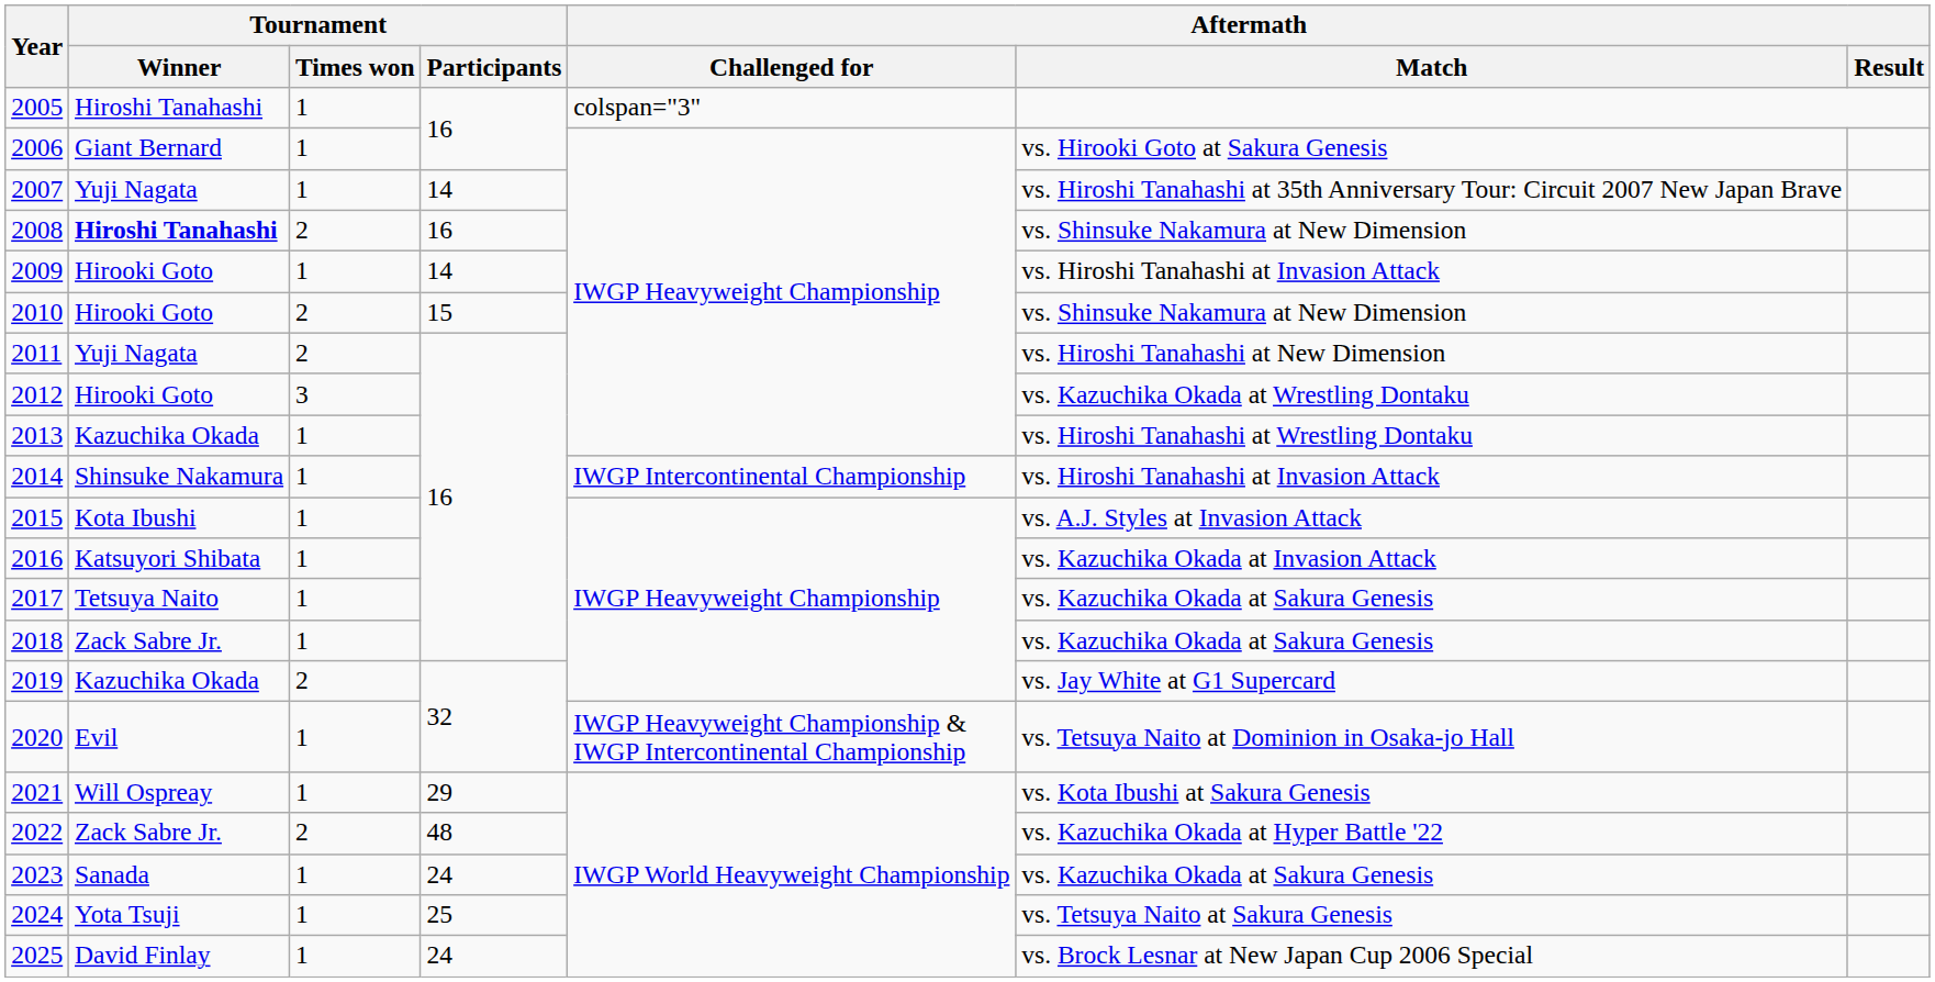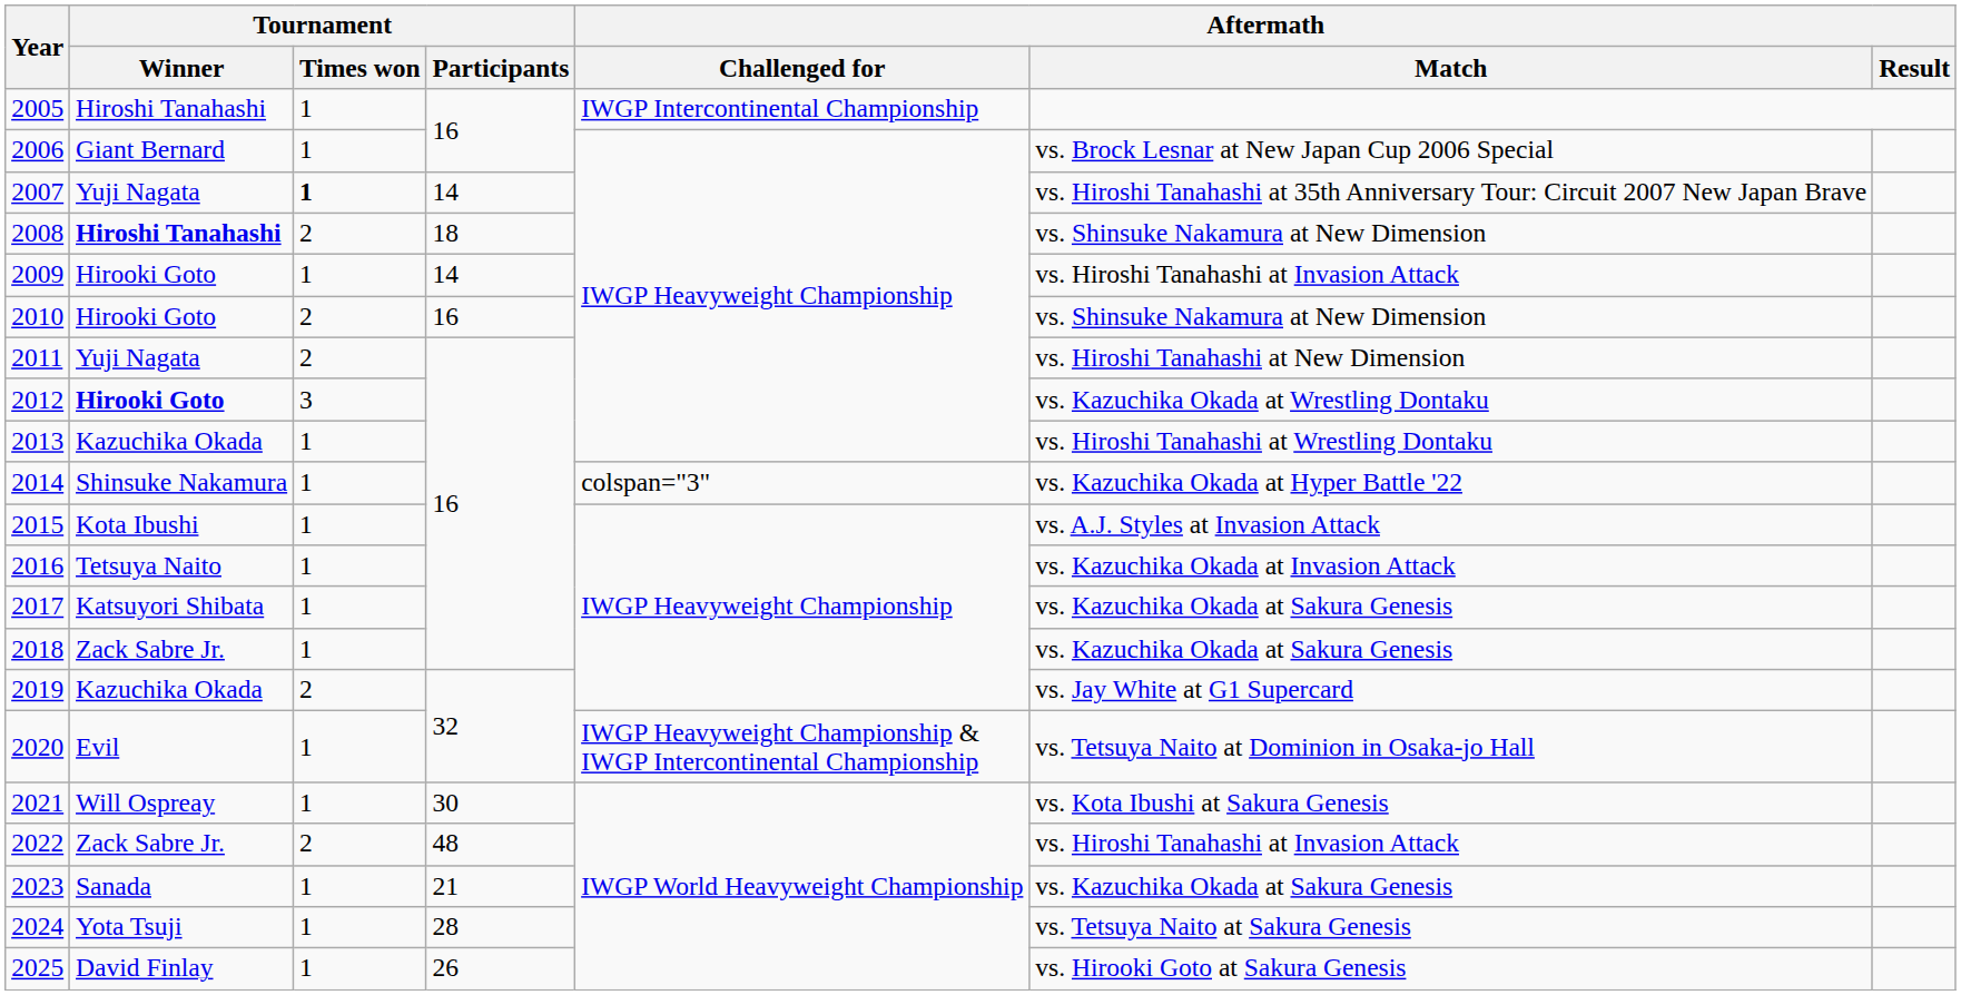2005 | Aftermath / Challenged for: colspan="3" -> IWGP Intercontinental Championship
2006 | Aftermath / Match: vs. Hirooki Goto at Sakura Genesis -> vs. Brock Lesnar at New Japan Cup 2006 Special
2007 | Tournament / Times won: normal -> bold
2008 | Tournament / Participants: 16 -> 18
2010 | Tournament / Participants: 15 -> 16
2012 | Tournament / Winner: normal -> bold
2014 | Aftermath / Challenged for: IWGP Intercontinental Championship -> colspan="3"
2014 | Aftermath / Match: vs. Hiroshi Tanahashi at Invasion Attack -> vs. Kazuchika Okada at Hyper Battle '22
2016 | Tournament / Winner: Katsuyori Shibata -> Tetsuya Naito
2017 | Tournament / Winner: Tetsuya Naito -> Katsuyori Shibata
2021 | Tournament / Participants: 29 -> 30
2022 | Aftermath / Match: vs. Kazuchika Okada at Hyper Battle '22 -> vs. Hiroshi Tanahashi at Invasion Attack
2023 | Tournament / Participants: 24 -> 21
2024 | Tournament / Participants: 25 -> 28
2025 | Tournament / Participants: 24 -> 26
2025 | Aftermath / Match: vs. Brock Lesnar at New Japan Cup 2006 Special -> vs. Hirooki Goto at Sakura Genesis
